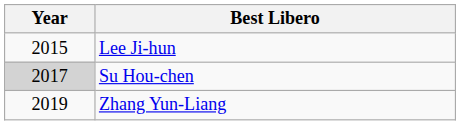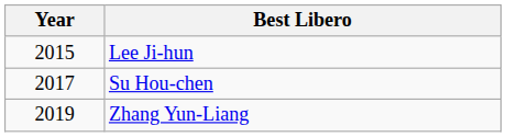Su Hou-chen | Year: lightgrey background -> no background
